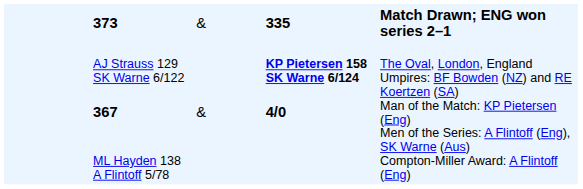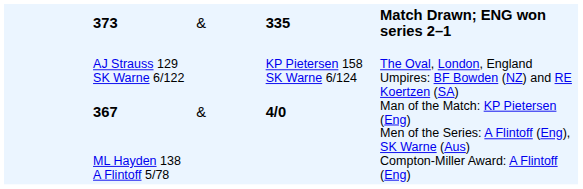AJ Strauss 129 SK Warne 6/122 | column 3: bold -> normal
